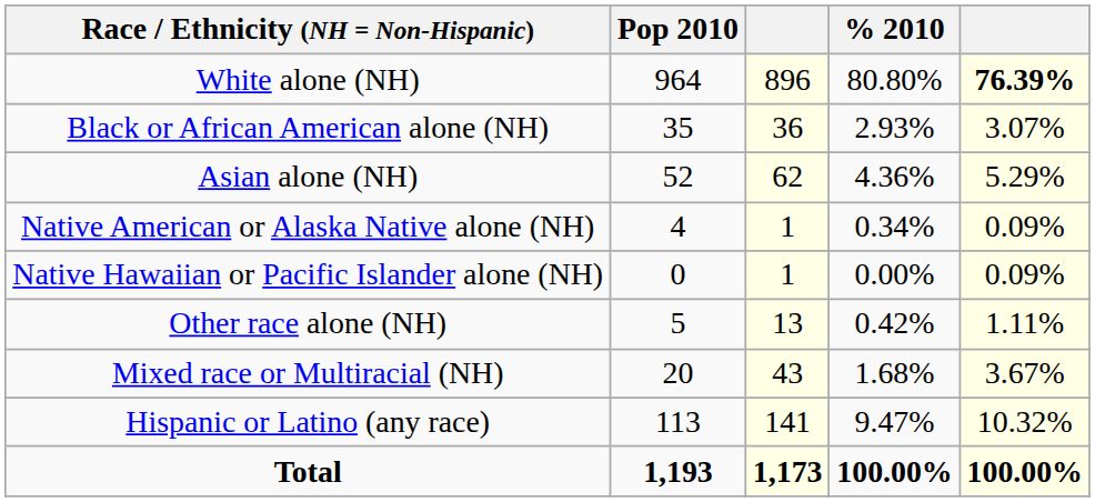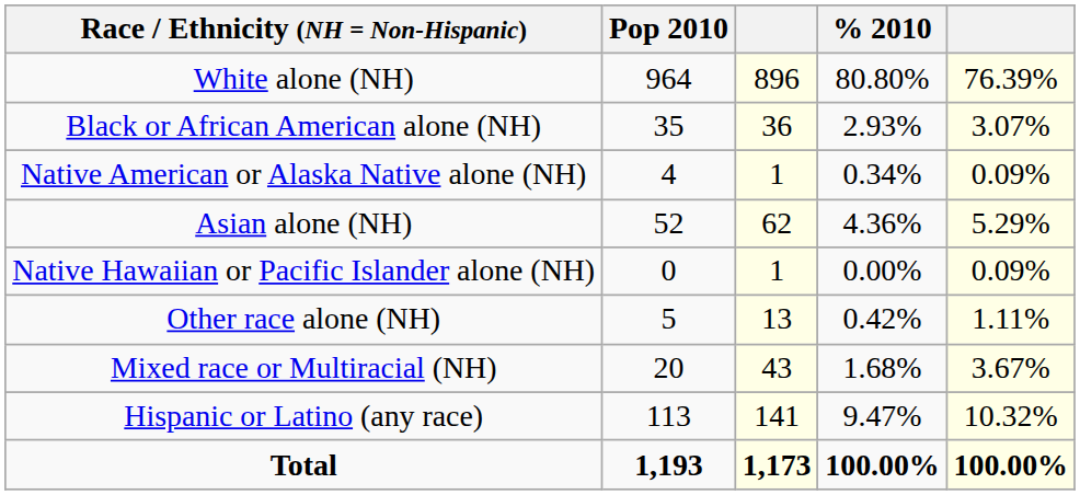White alone (NH) | column 5: bold -> normal
rows swapped: Native American or Alaska Native alone (NH) <-> Asian alone (NH)
